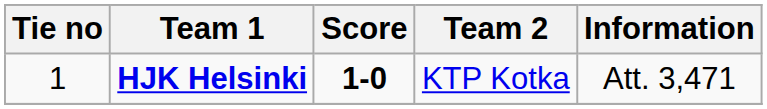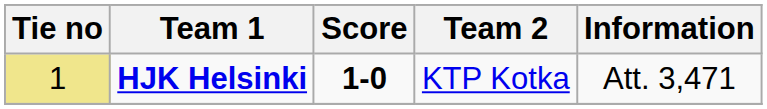HJK Helsinki | Tie no: no background -> khaki background
